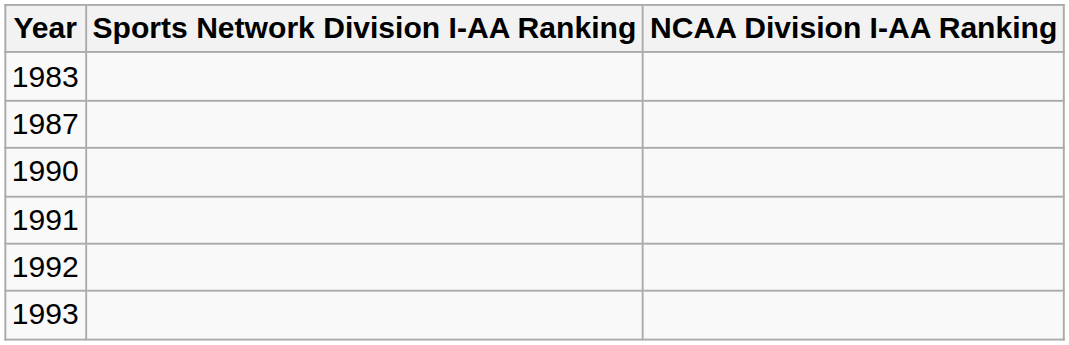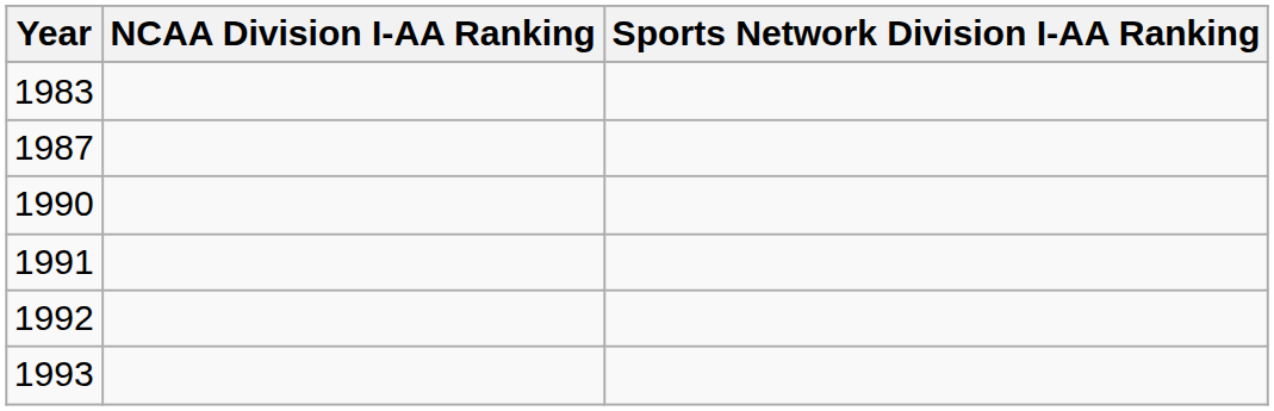columns swapped: NCAA Division I-AA Ranking <-> Sports Network Division I-AA Ranking
